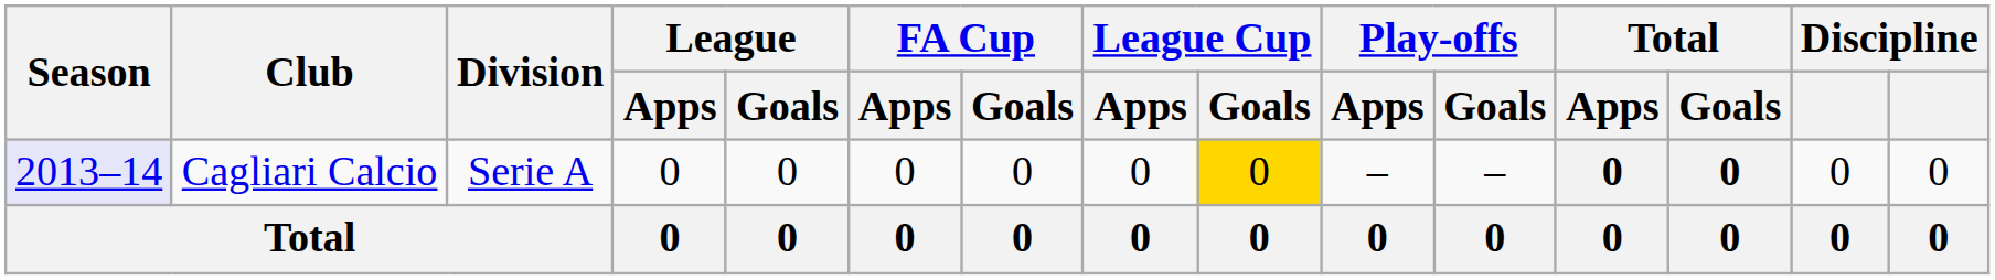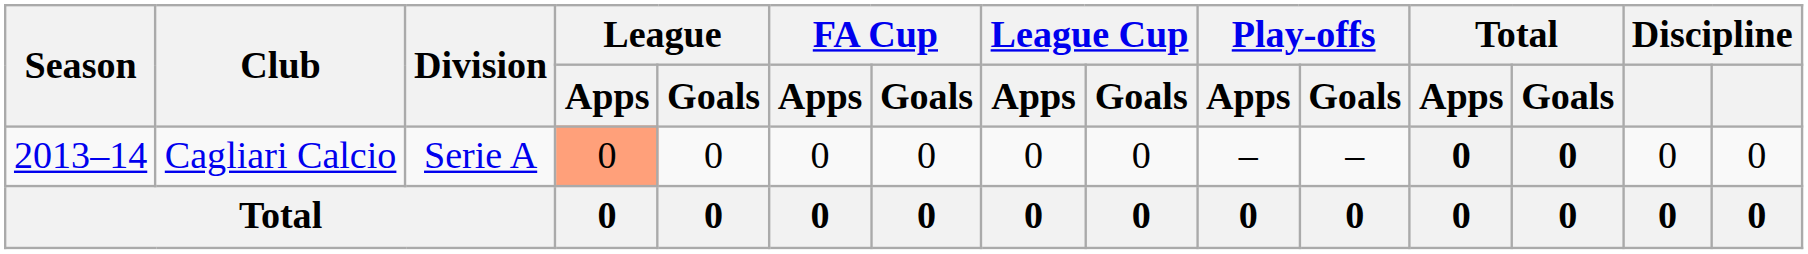Cagliari Calcio | Season: lavender background -> no background
Cagliari Calcio | League / Apps: no background -> lightsalmon background
Cagliari Calcio | League Cup / Goals: gold background -> no background
